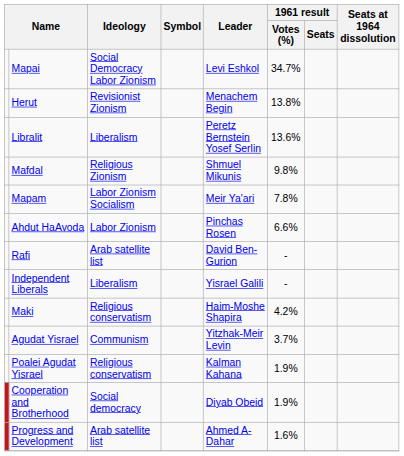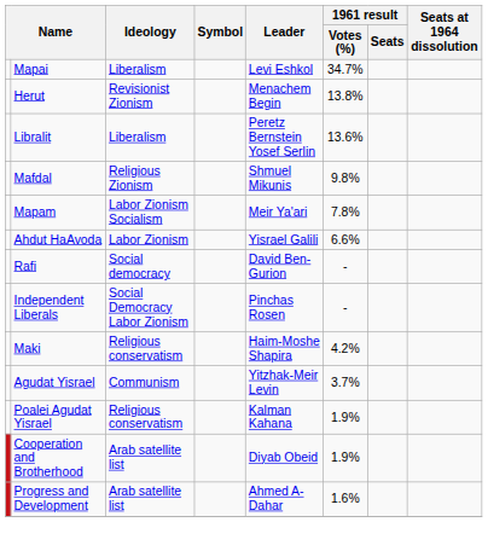Mapai | Ideology: Social Democracy Labor Zionism -> Liberalism
Ahdut HaAvoda | Leader: Pinchas Rosen -> Yisrael Galili
Rafi | Ideology: Arab satellite list -> Social democracy
Independent Liberals | Ideology: Liberalism -> Social Democracy Labor Zionism
Independent Liberals | Leader: Yisrael Galili -> Pinchas Rosen
Cooperation and Brotherhood | Ideology: Social democracy -> Arab satellite list
